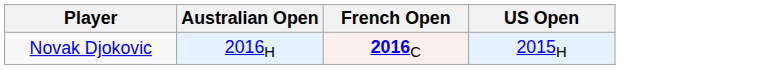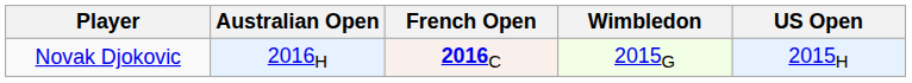+ column: Wimbledon | 2015G
